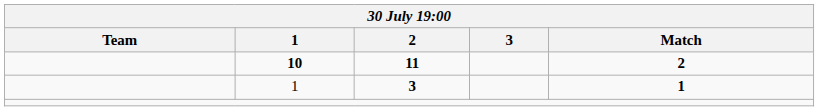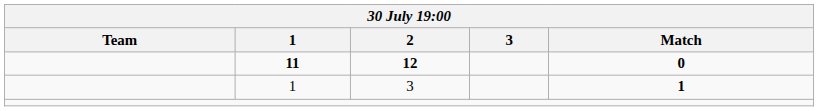row 3 | 1: 10 -> 11
row 3 | 2: 11 -> 12
row 3 | Match: 2 -> 0
row 4 | 2: bold -> normal
